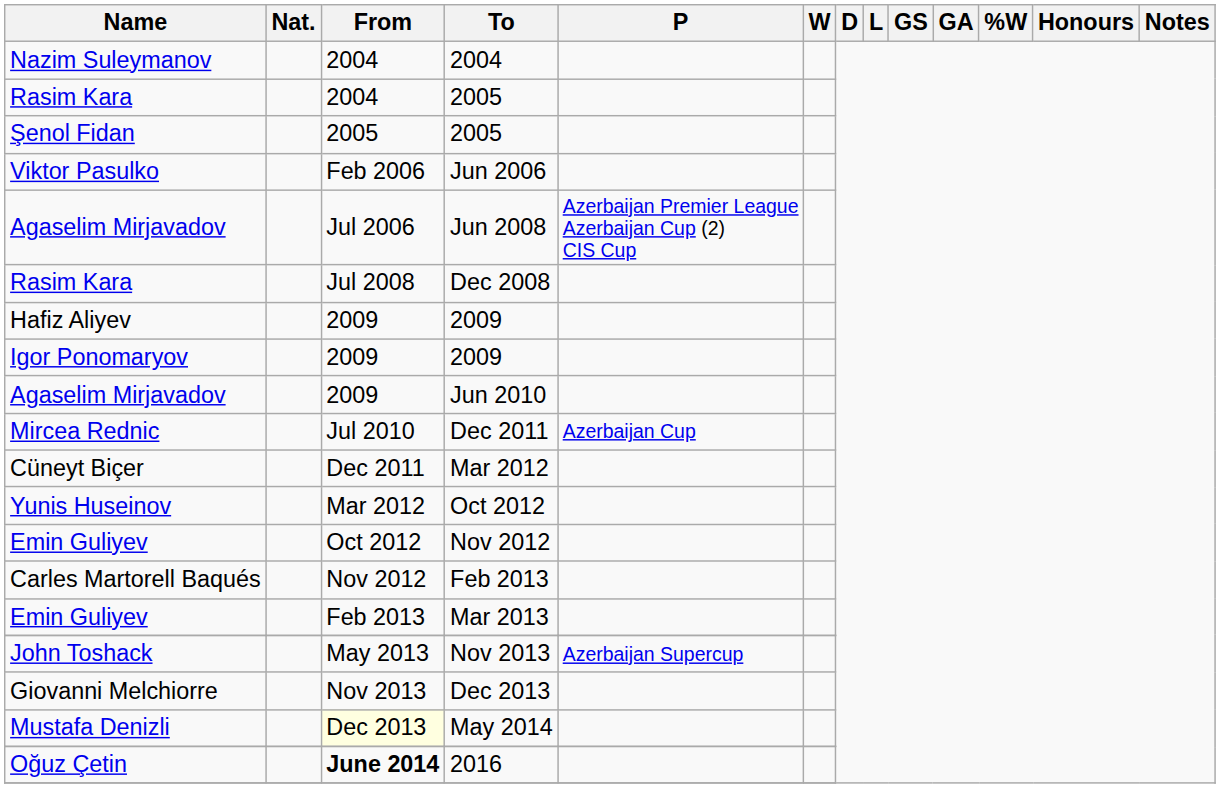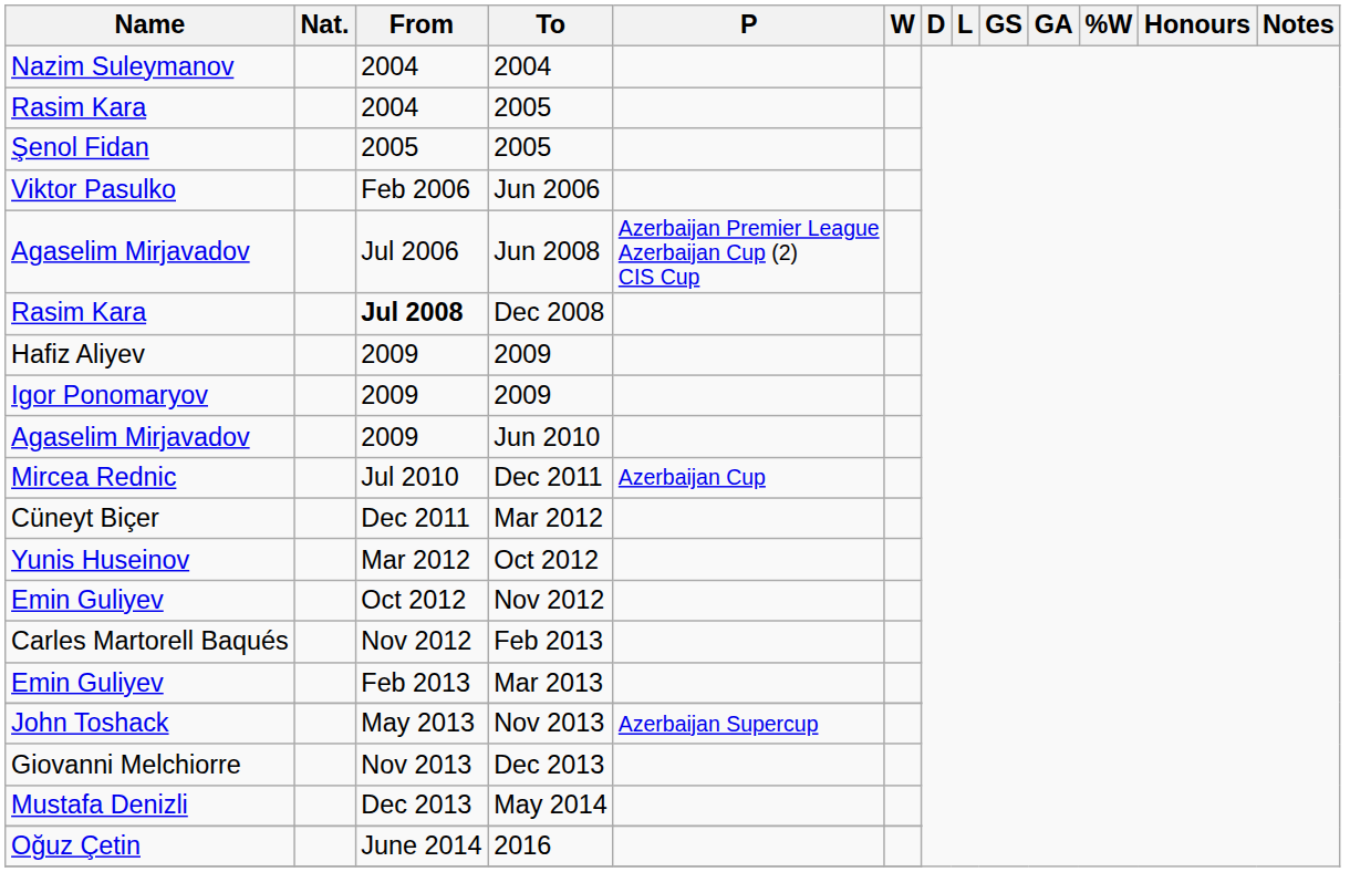Dec 2008 | From: normal -> bold
May 2014 | From: lightyellow background -> no background
2016 | From: bold -> normal
